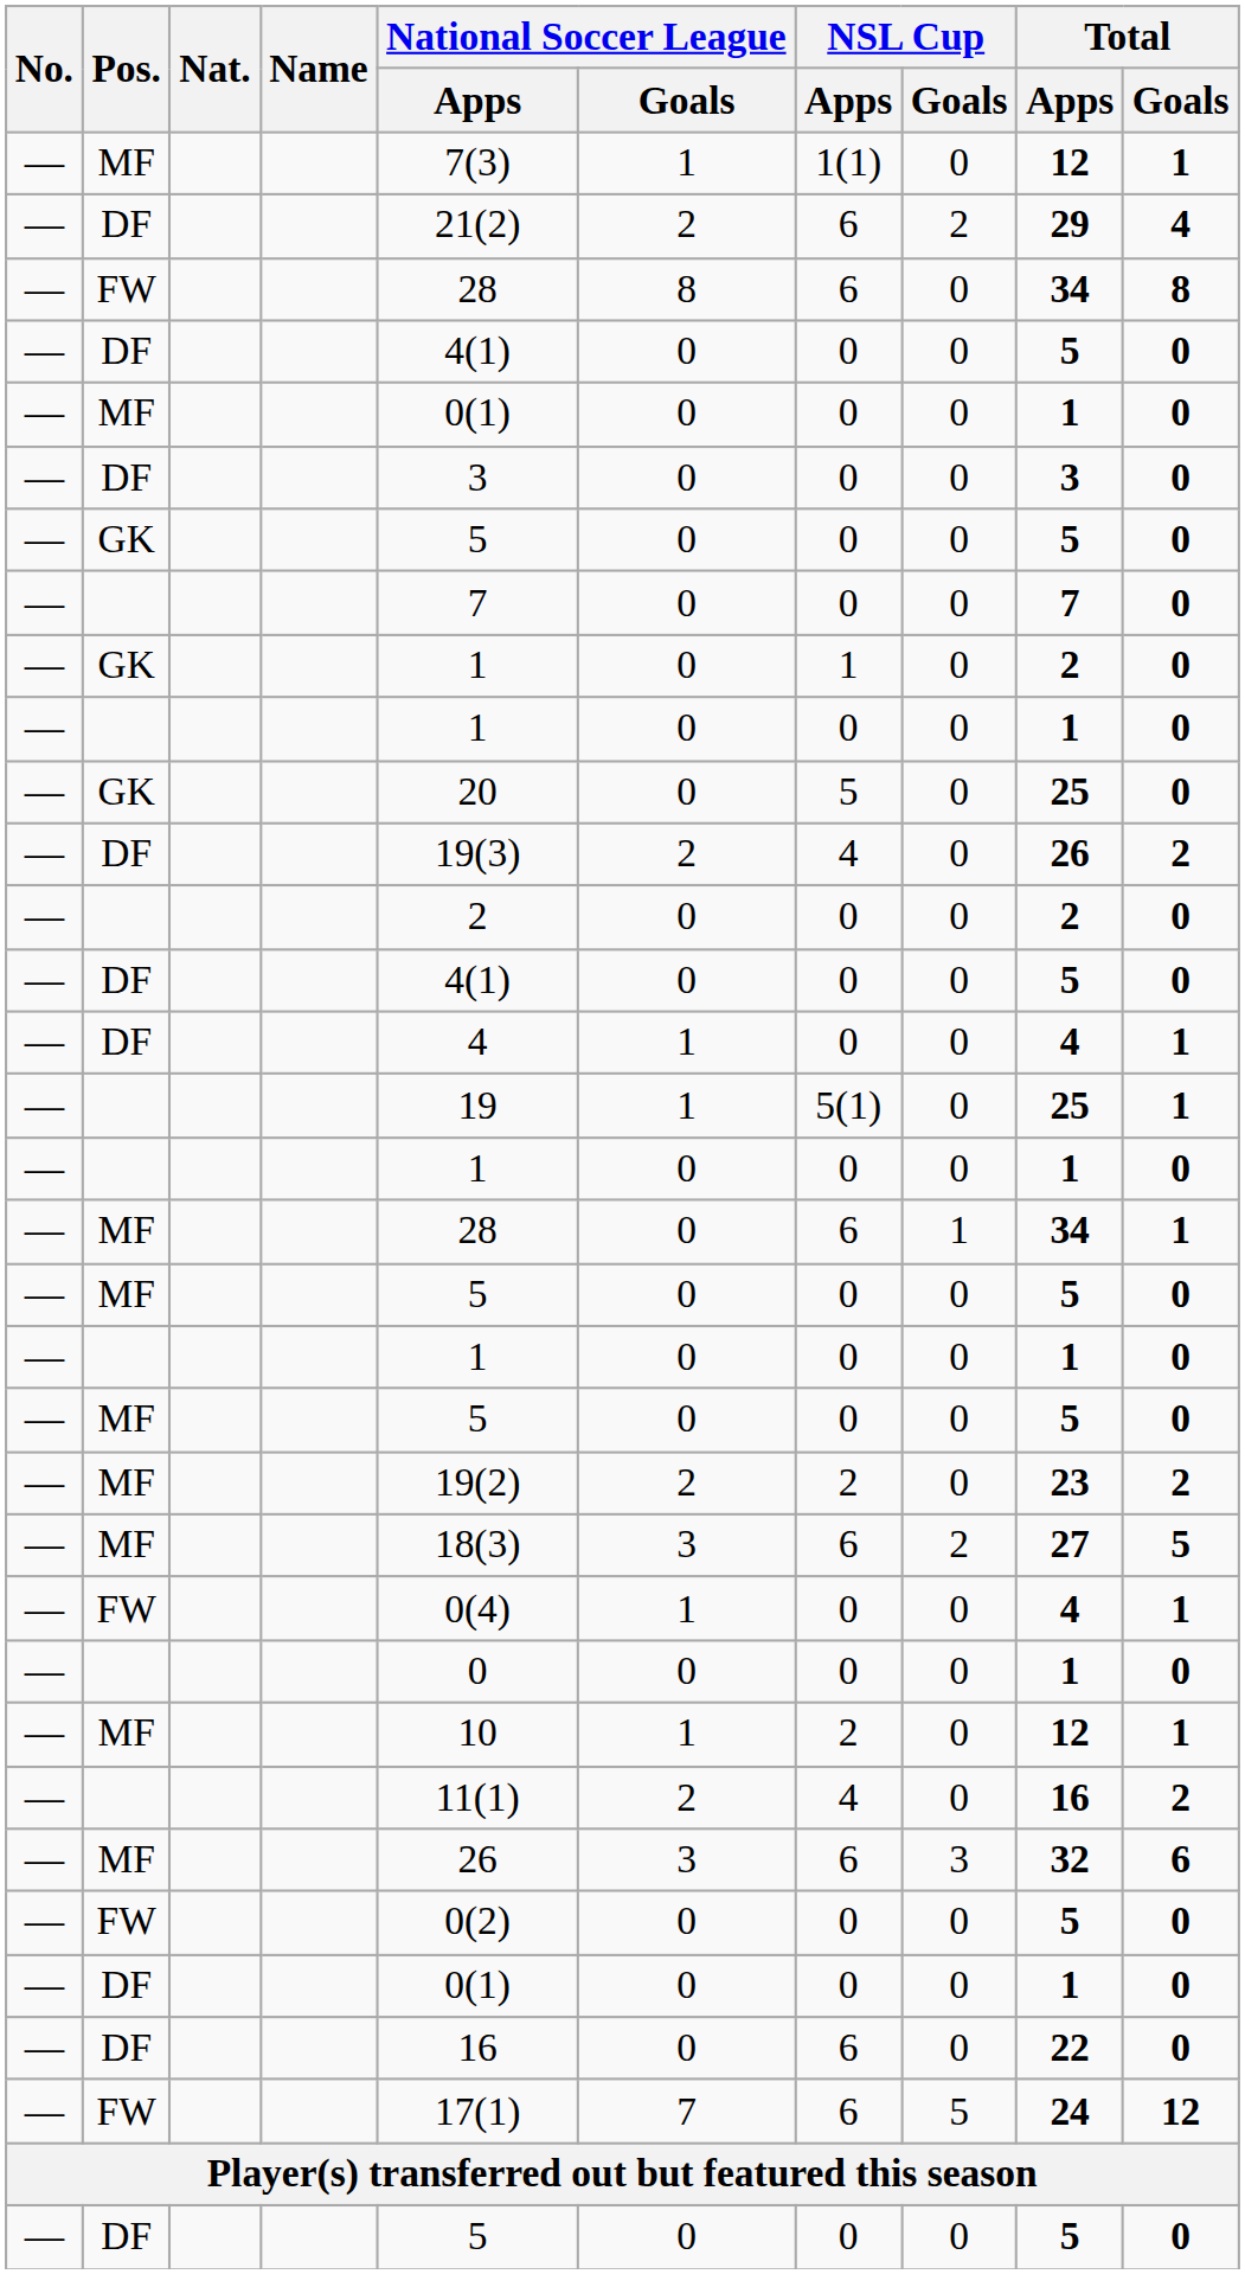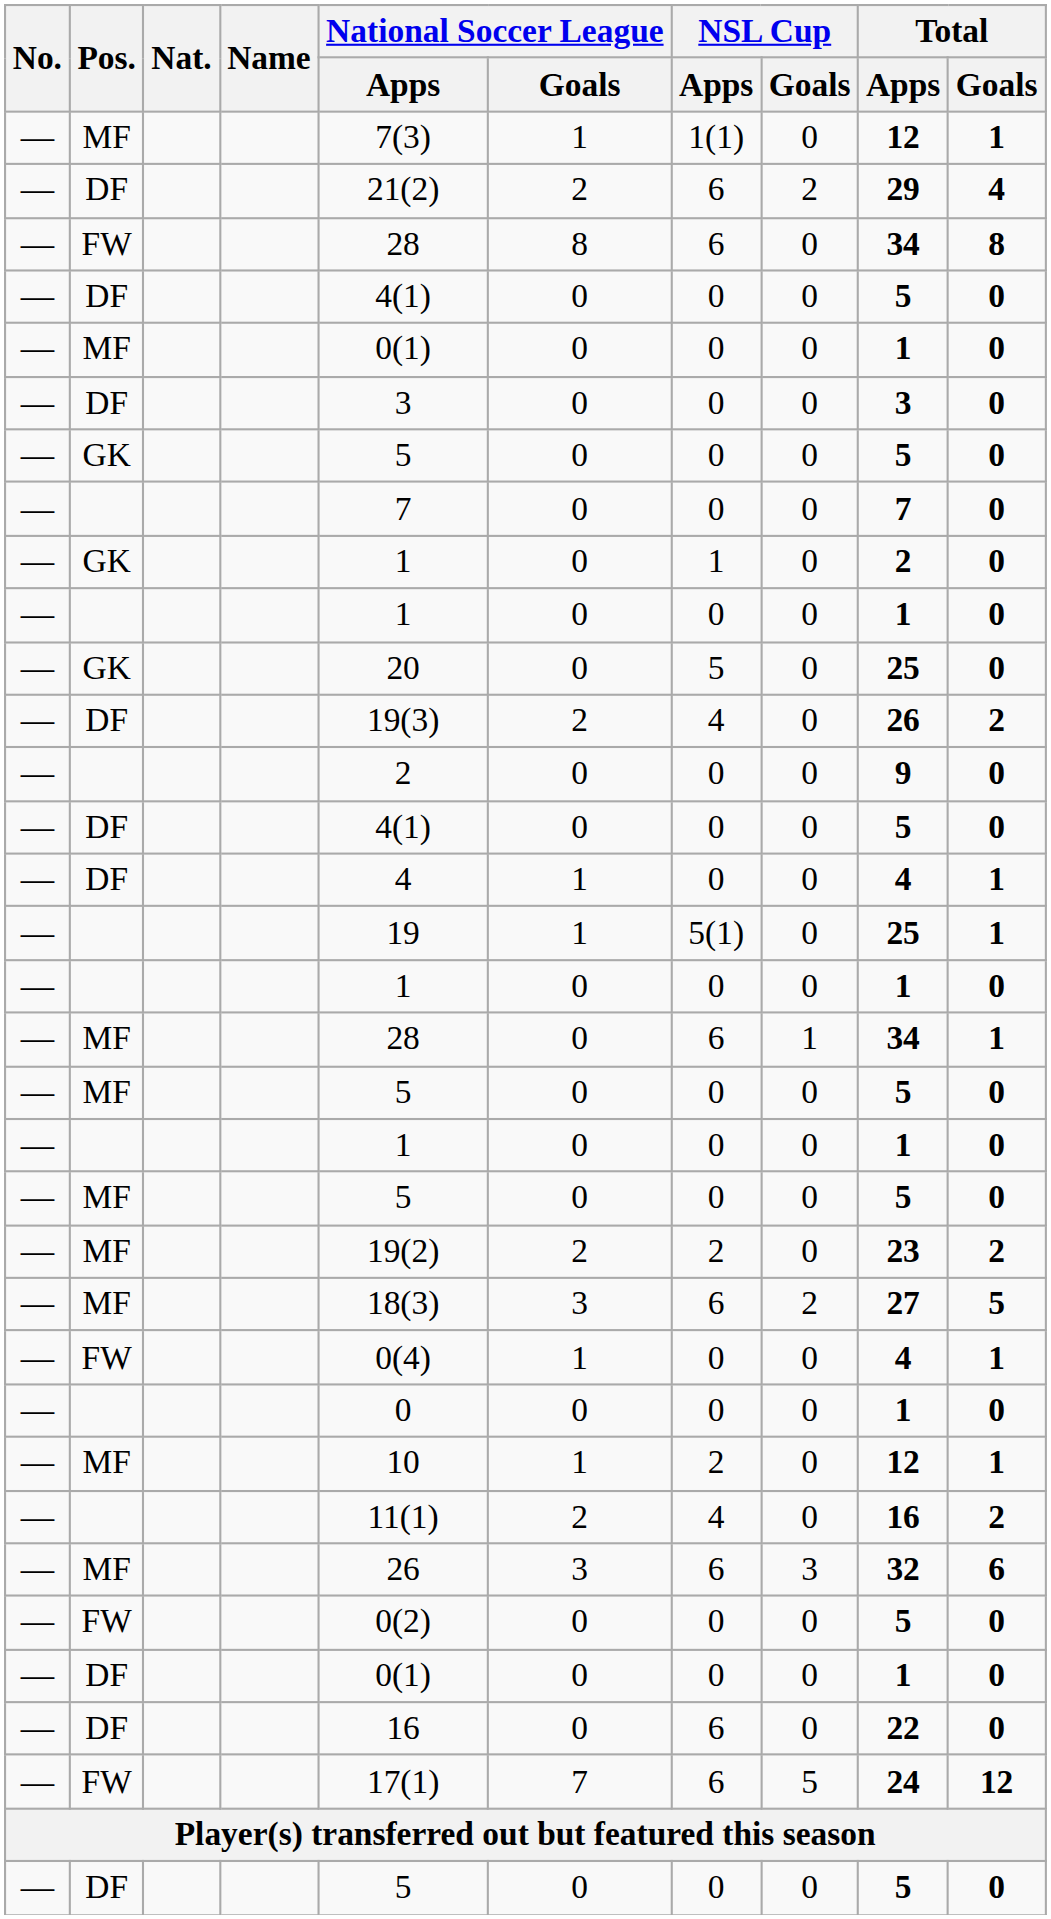row 15 | Total / Apps: 2 -> 9
